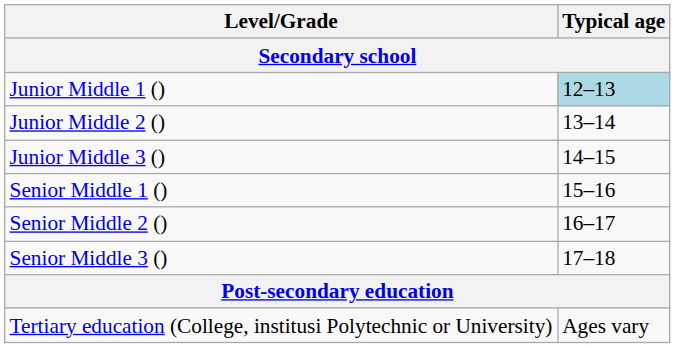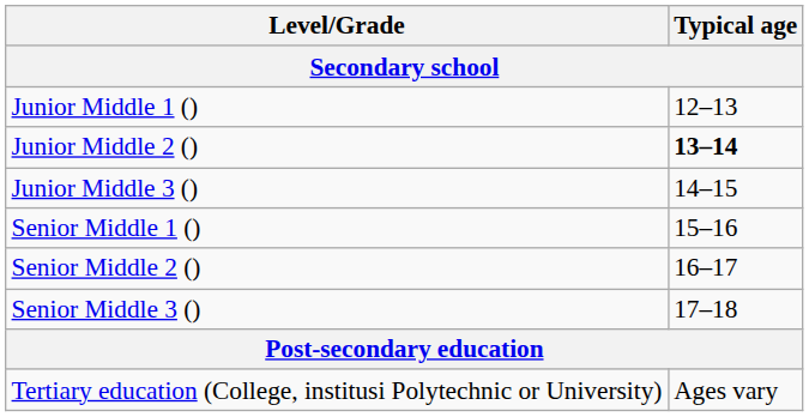Junior Middle 1 () | Typical age: lightblue background -> no background
Junior Middle 2 () | Typical age: normal -> bold
